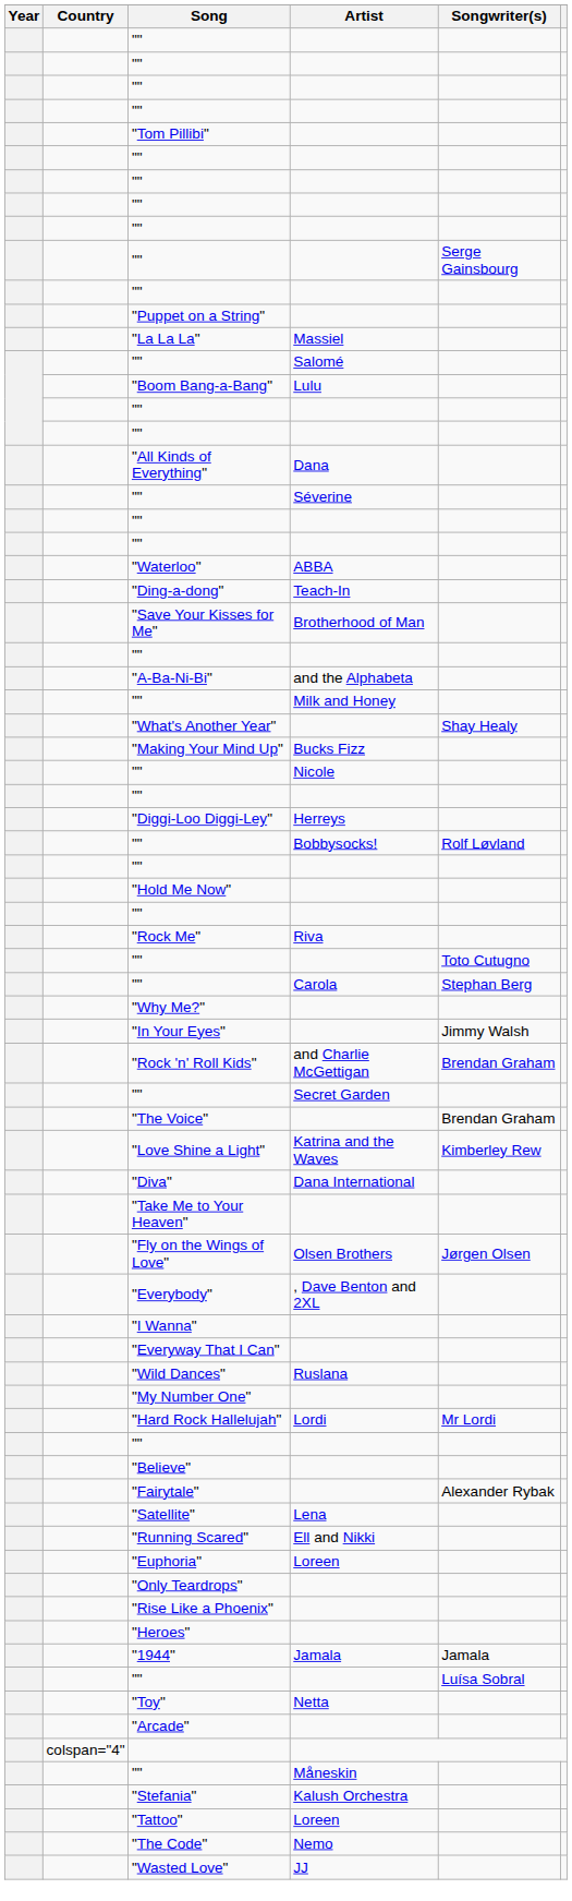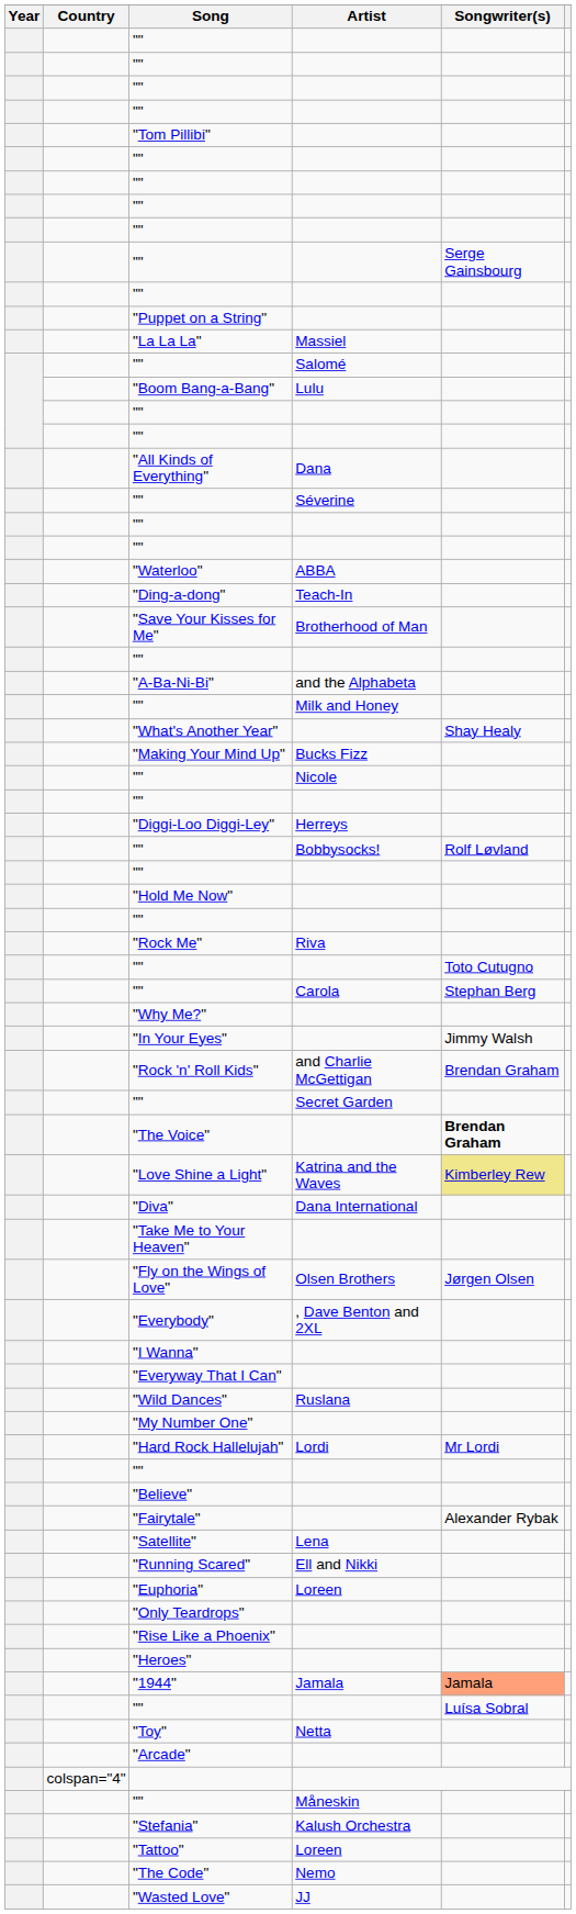"The Voice" | Songwriter(s): normal -> bold
"Love Shine a Light" | Songwriter(s): no background -> khaki background
"1944" | Songwriter(s): no background -> lightsalmon background
